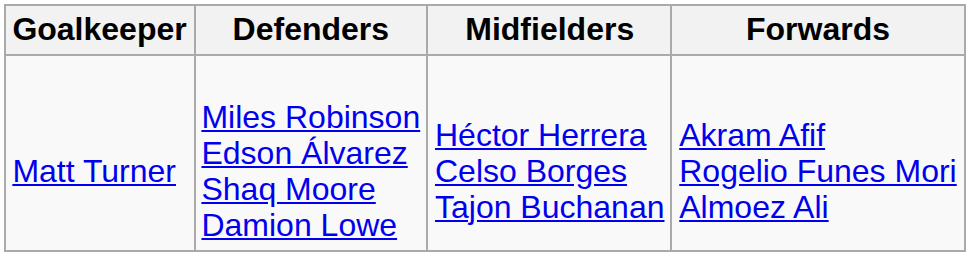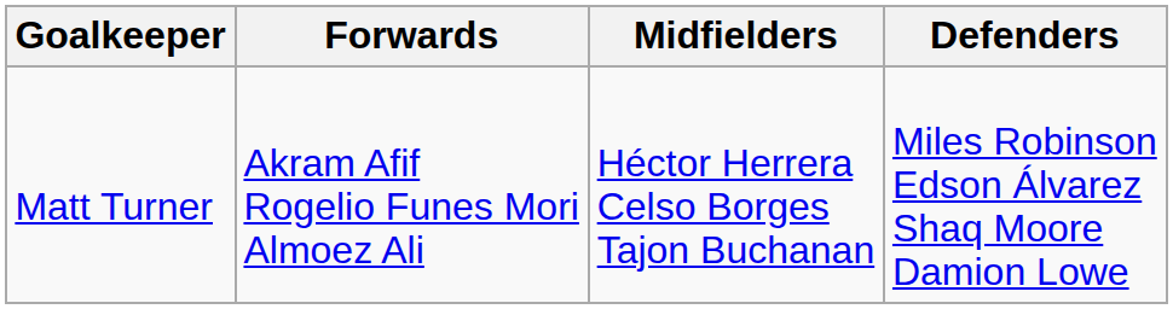columns swapped: Defenders <-> Forwards
